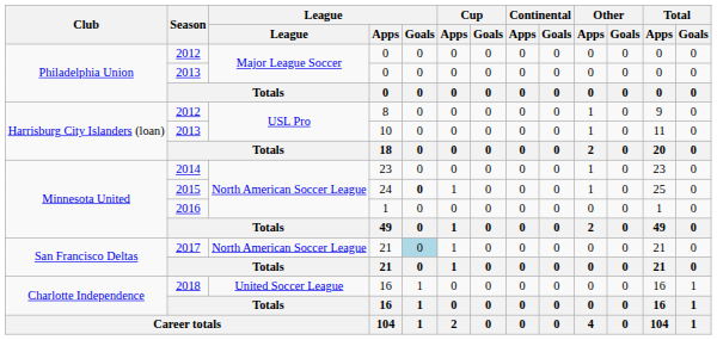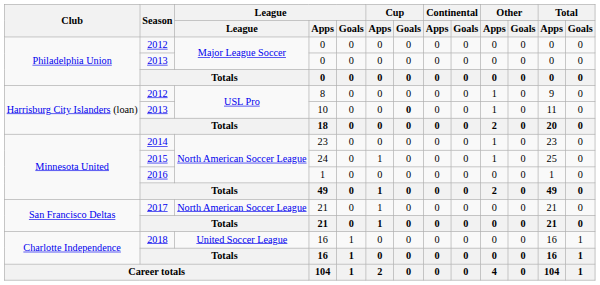10 | Cup / Goals: normal -> bold
24 | League / Goals: bold -> normal
2017 / 21 | League / Goals: lightblue background -> no background
